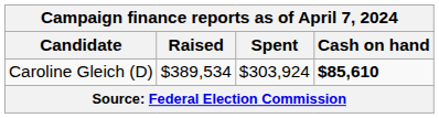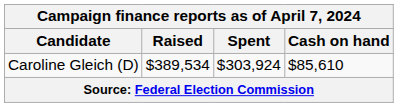Caroline Gleich (D) | Cash on hand: bold -> normal
